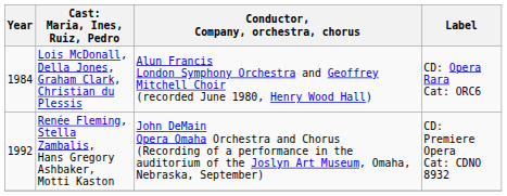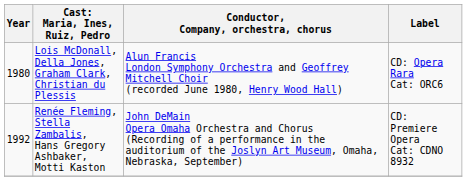row 2 | Year: 1984 -> 1980
